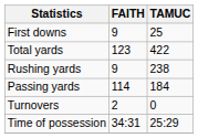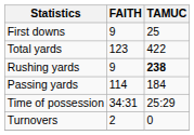Rushing yards | TAMUC: normal -> bold
rows swapped: Turnovers <-> Time of possession
